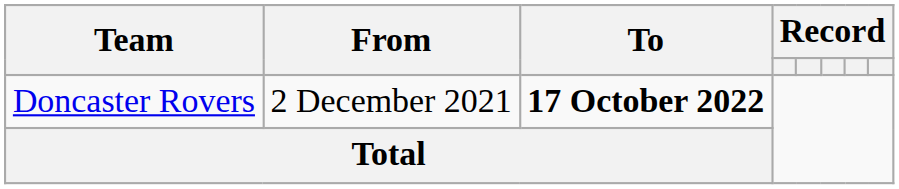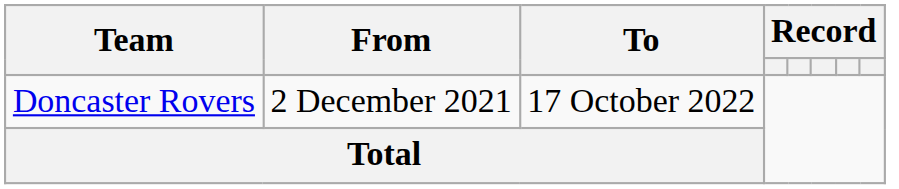Doncaster Rovers | To: bold -> normal
